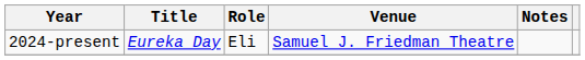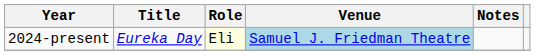2024-present | Role: no background -> lightyellow background
2024-present | Venue: no background -> lightblue background
